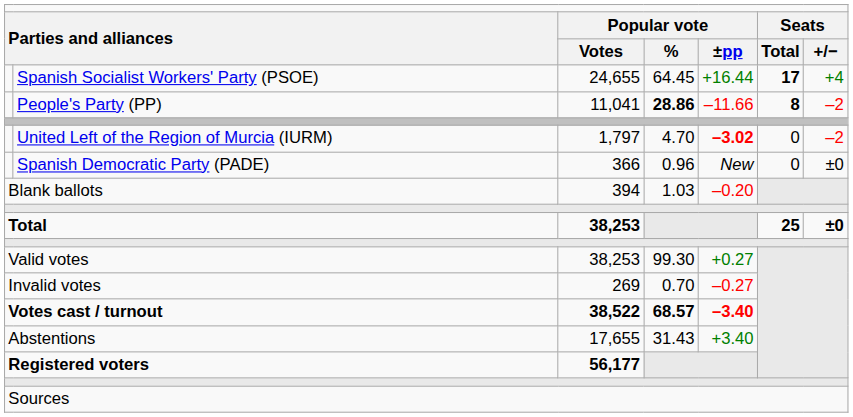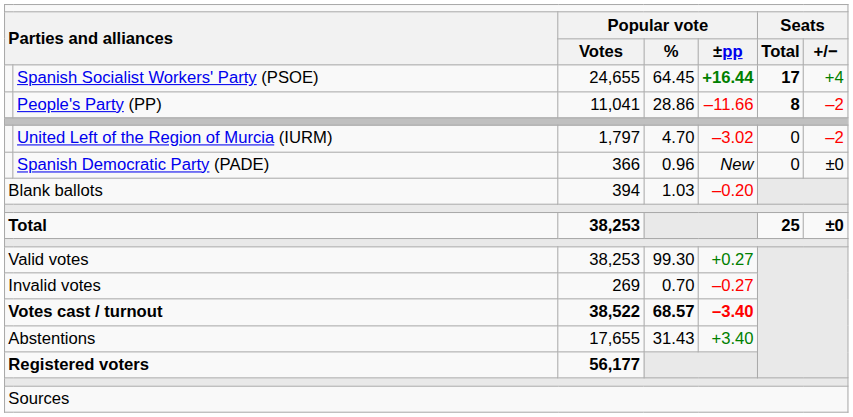Spanish Socialist Workers' Party (PSOE) | column 5: normal -> bold
People's Party (PP) | column 4: bold -> normal
United Left of the Region of Murcia (IURM) | column 5: bold -> normal
